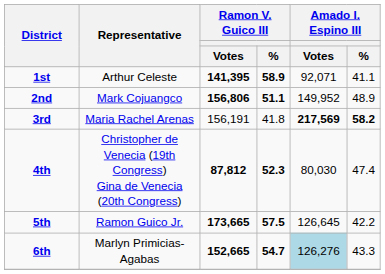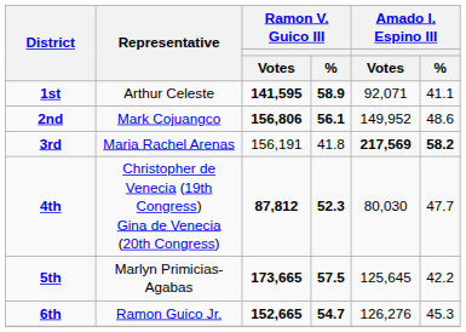1st | Ramon V. Guico III / Votes: 141,395 -> 141,595
2nd | Ramon V. Guico III / %: 51.1 -> 56.1
2nd | Amado I. Espino III / %: 48.9 -> 48.6
4th | Amado I. Espino III / %: 47.4 -> 47.7
5th | Representative: Ramon Guico Jr. -> Marlyn Primicias-Agabas
5th | Amado I. Espino III / Votes: 126,645 -> 125,645
6th | Representative: Marlyn Primicias-Agabas -> Ramon Guico Jr.
6th | Amado I. Espino III / Votes: lightblue background -> no background
6th | Amado I. Espino III / %: 43.3 -> 45.3
